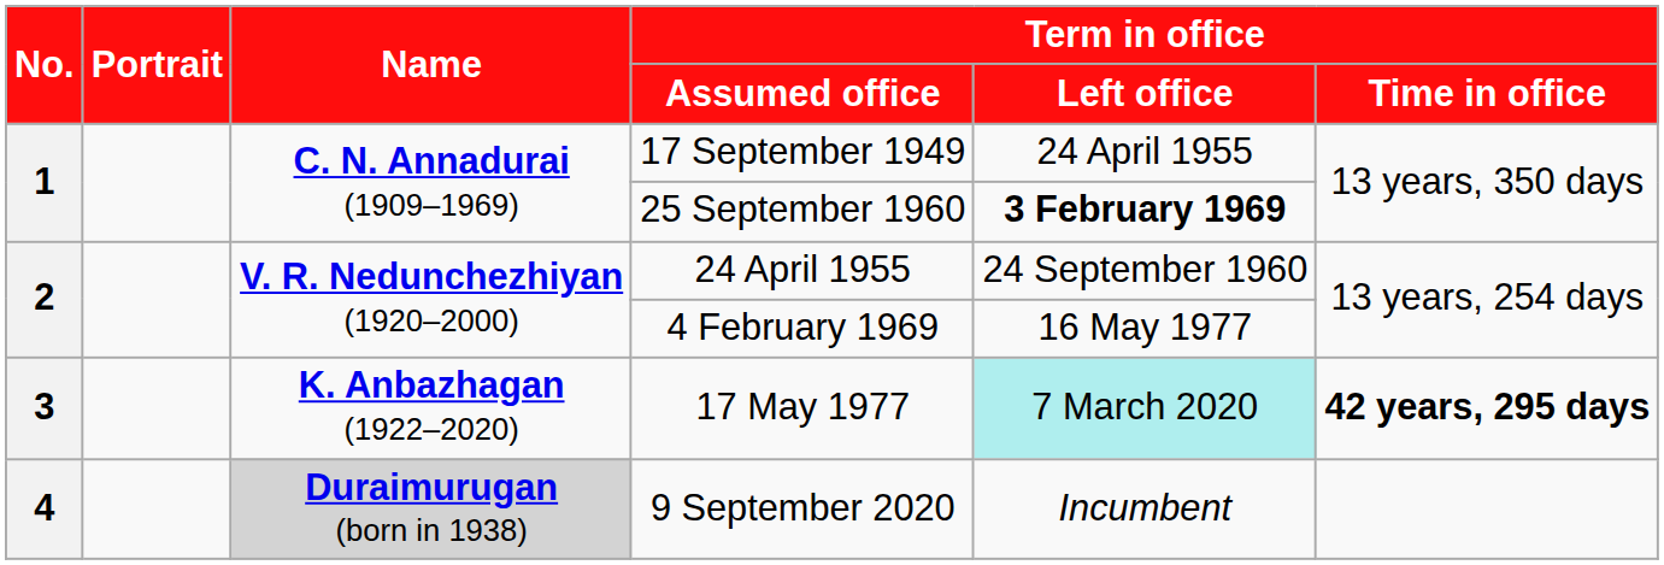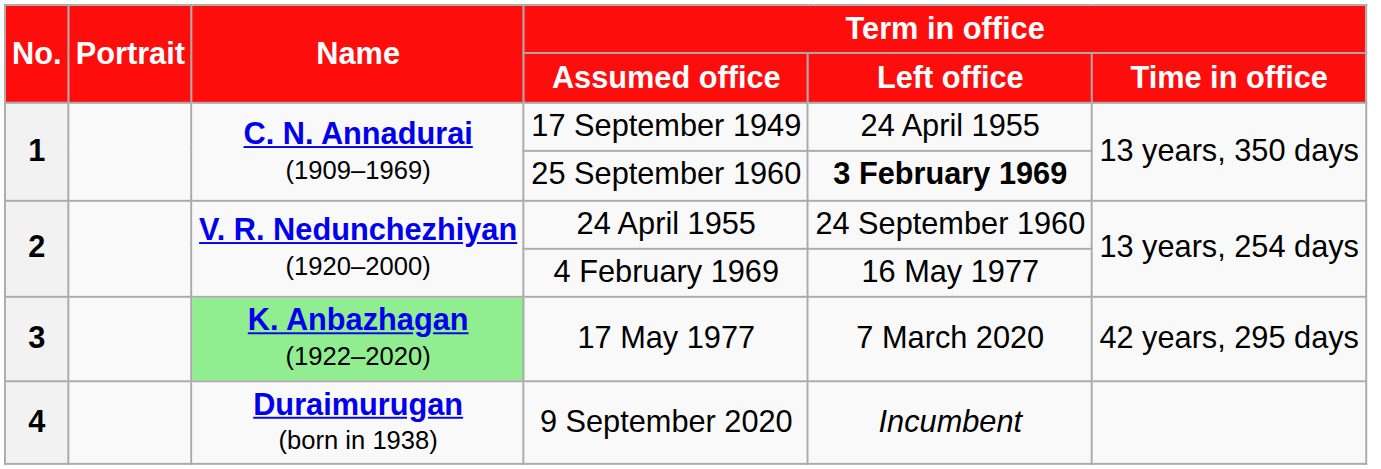17 May 1977 | Name: no background -> lightgreen background
17 May 1977 | Term in office / Left office: paleturquoise background -> no background
17 May 1977 | Term in office / Time in office: bold -> normal
9 September 2020 | Name: lightgrey background -> no background
